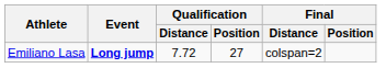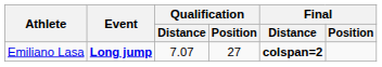Emiliano Lasa | Qualification / Distance: 7.72 -> 7.07
Emiliano Lasa | Final / Distance: normal -> bold
